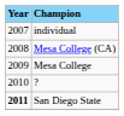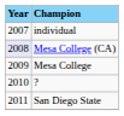Mesa College (CA) | Year: no background -> lavender background
San Diego State | Year: bold -> normal
